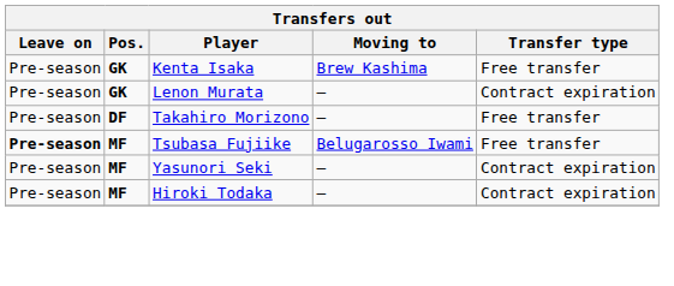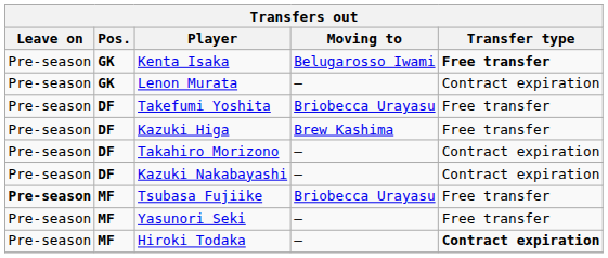Kenta Isaka | Moving to: Brew Kashima -> Belugarosso Iwami
Kenta Isaka | Transfer type: normal -> bold
+ row: Pre-season | DF | Takefumi Yoshita | Briobecca Urayasu | Free transfer
+ row: Pre-season | DF | Kazuki Higa | Brew Kashima | Free transfer
Takahiro Morizono | Transfer type: Free transfer -> Contract expiration
+ row: Pre-season | DF | Kazuki Nakabayashi | – | Contract expiration
Tsubasa Fujiike | Moving to: Belugarosso Iwami -> Briobecca Urayasu
Yasunori Seki | Transfer type: Contract expiration -> Free transfer
Hiroki Todaka | Transfer type: normal -> bold
